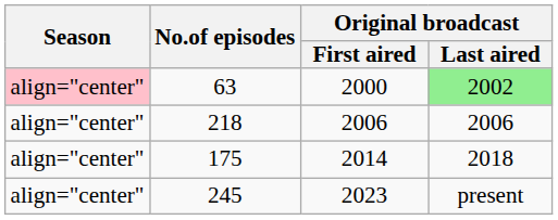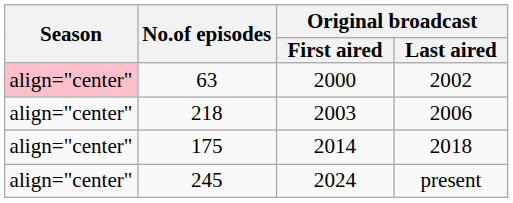63 | Original broadcast / Last aired: lightgreen background -> no background
218 | Original broadcast / First aired: 2006 -> 2003
245 | Original broadcast / First aired: 2023 -> 2024
